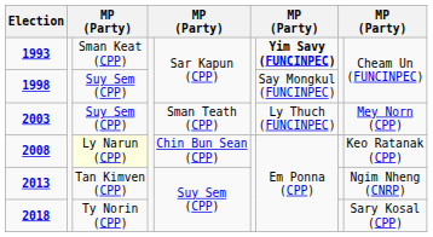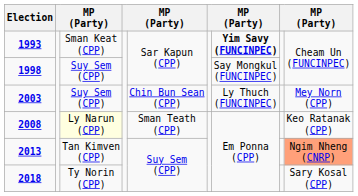2003 | column 5: Sman Teath (CPP) -> Chin Bun Sean (CPP)
2008 | column 5: Chin Bun Sean (CPP) -> Sman Teath (CPP)
2013 | column 9: no background -> lightsalmon background
